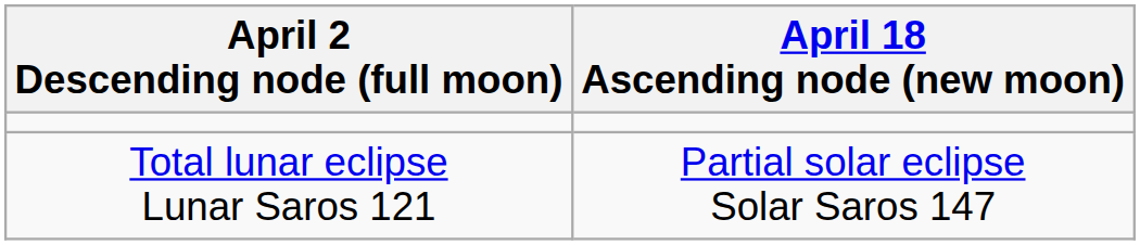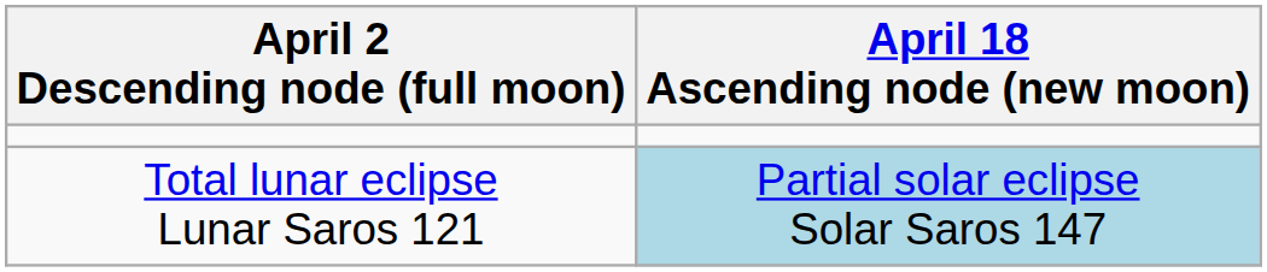row 3 | April 18 Ascending node (new moon): no background -> lightblue background
